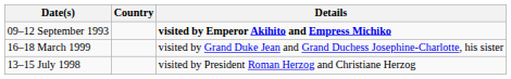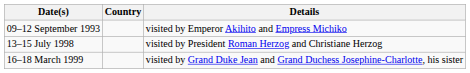09–12 September 1993 | Details: bold -> normal
rows swapped: 13–15 July 1998 <-> 16–18 March 1999
